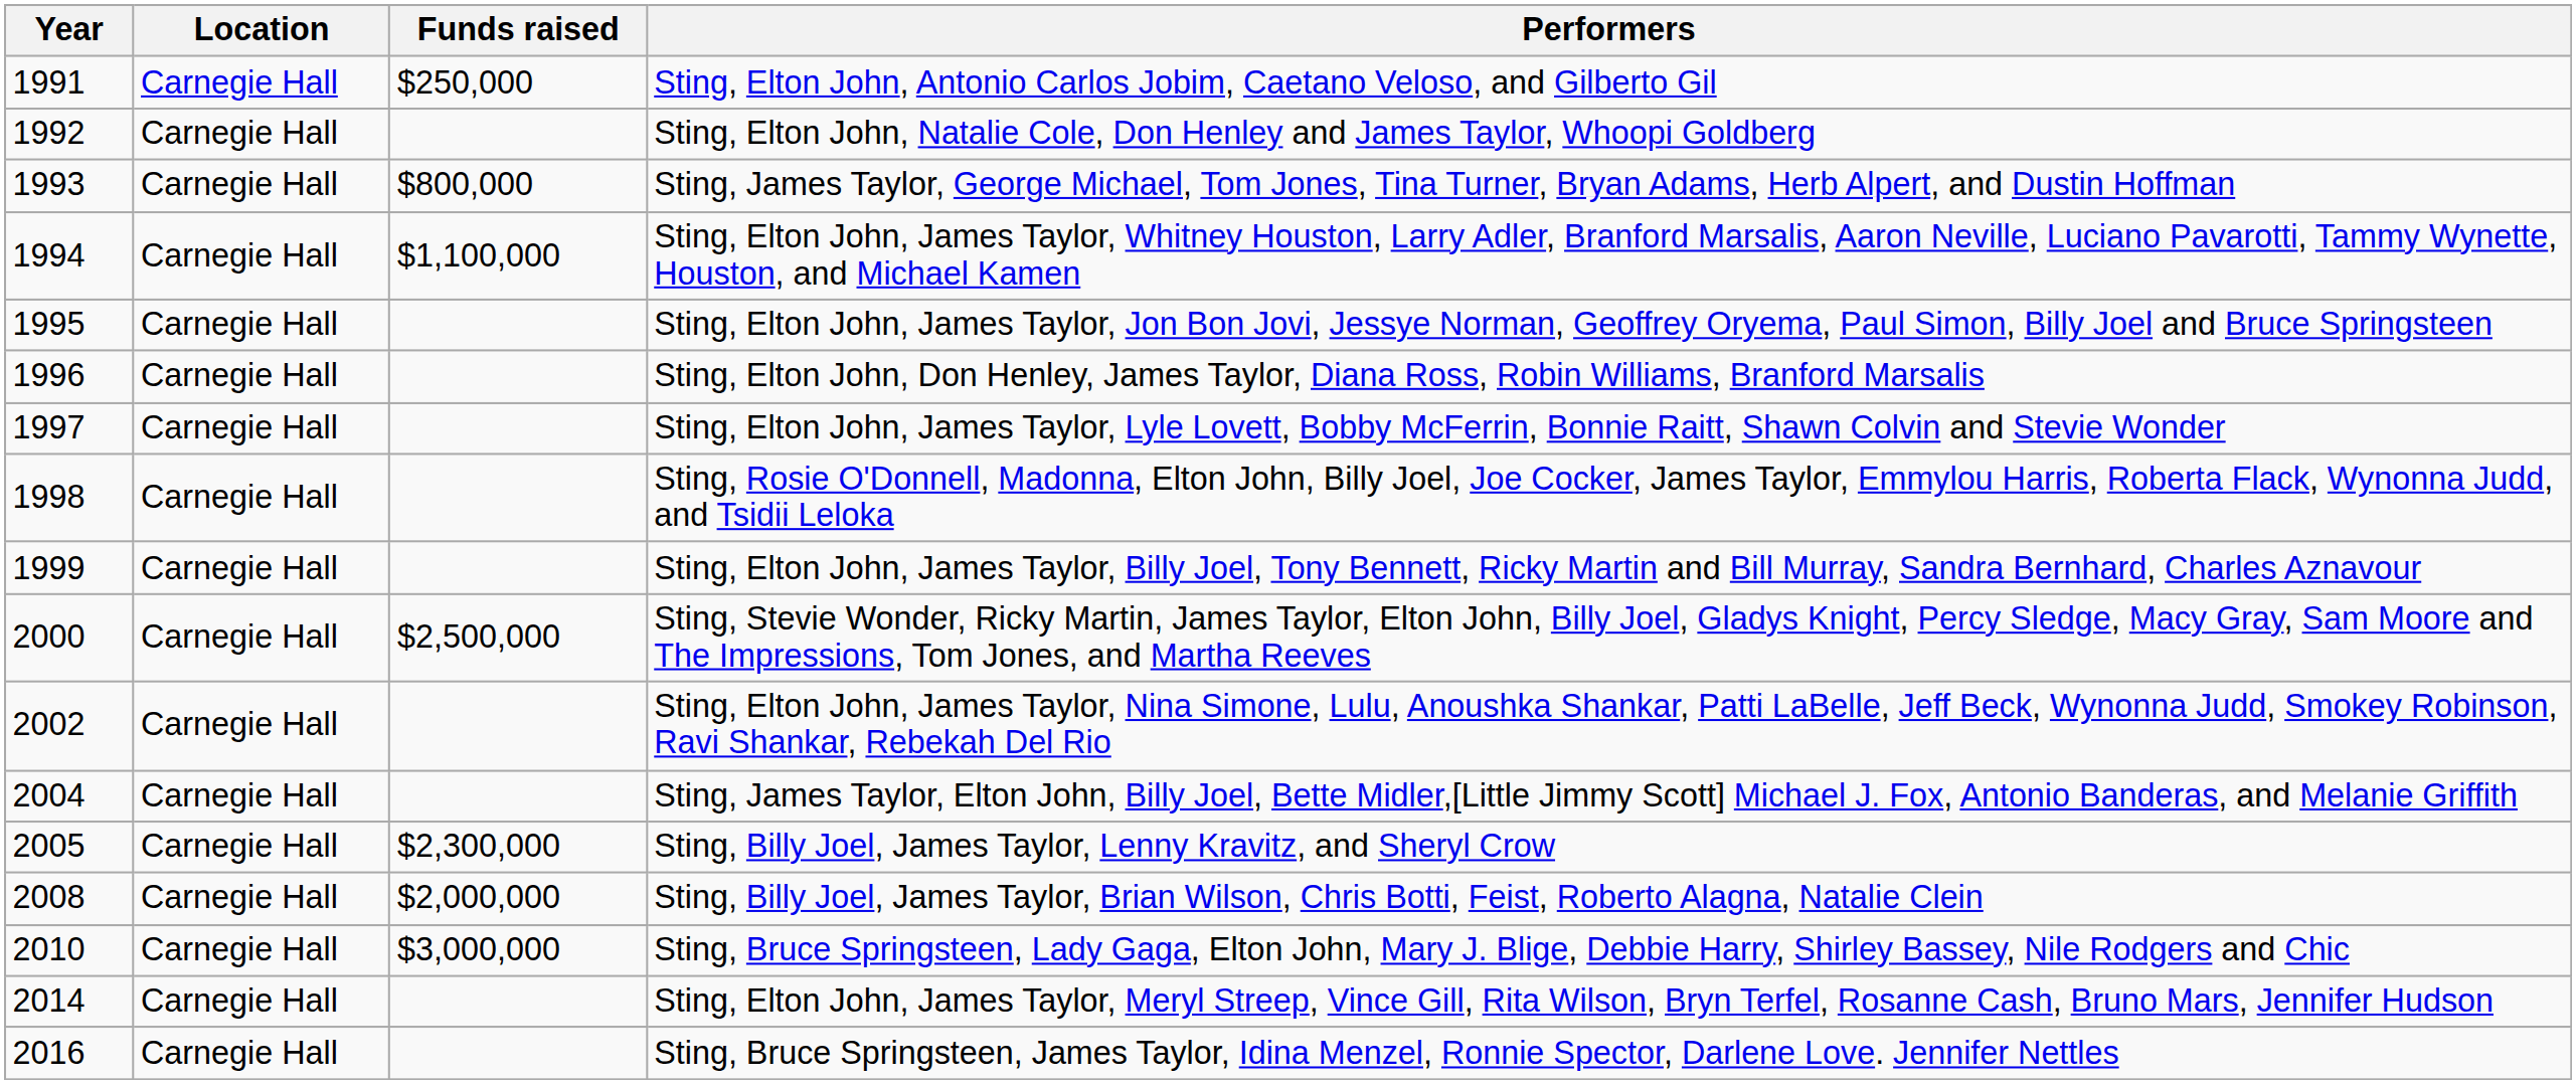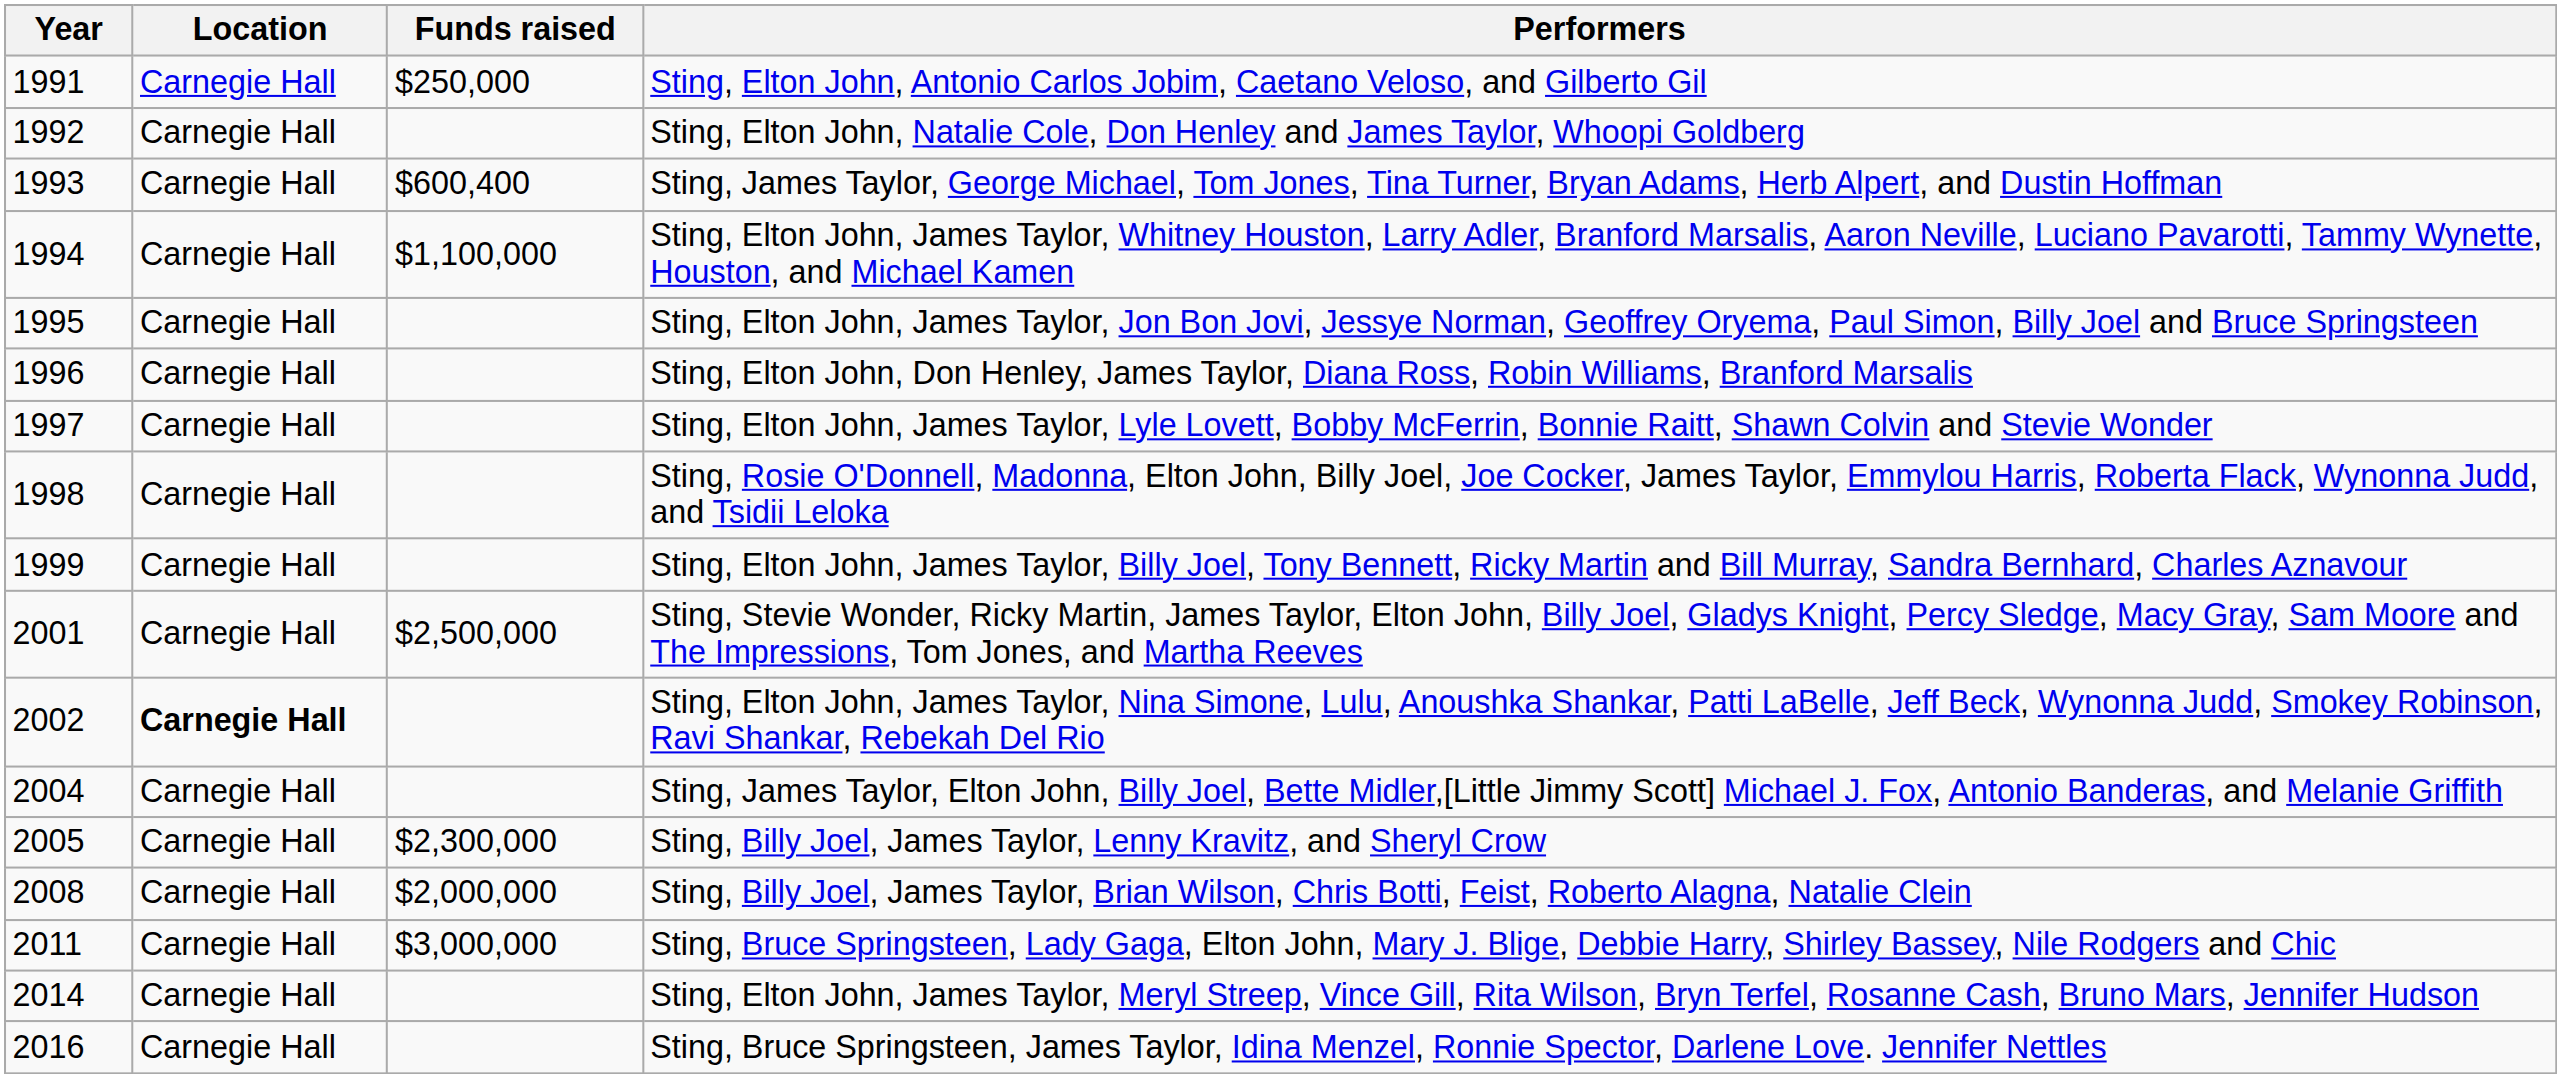row 4 | Funds raised: $800,000 -> $600,400
row 11 | Year: 2000 -> 2001
row 12 | Location: normal -> bold
row 16 | Year: 2010 -> 2011
